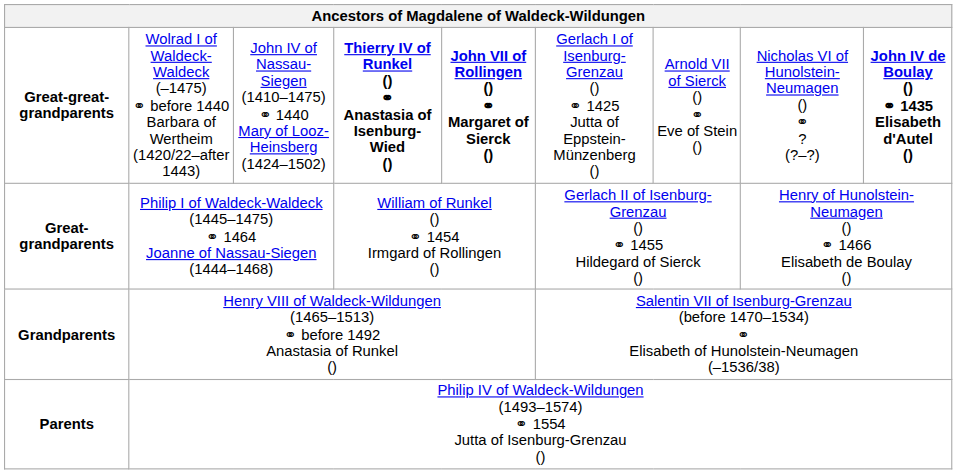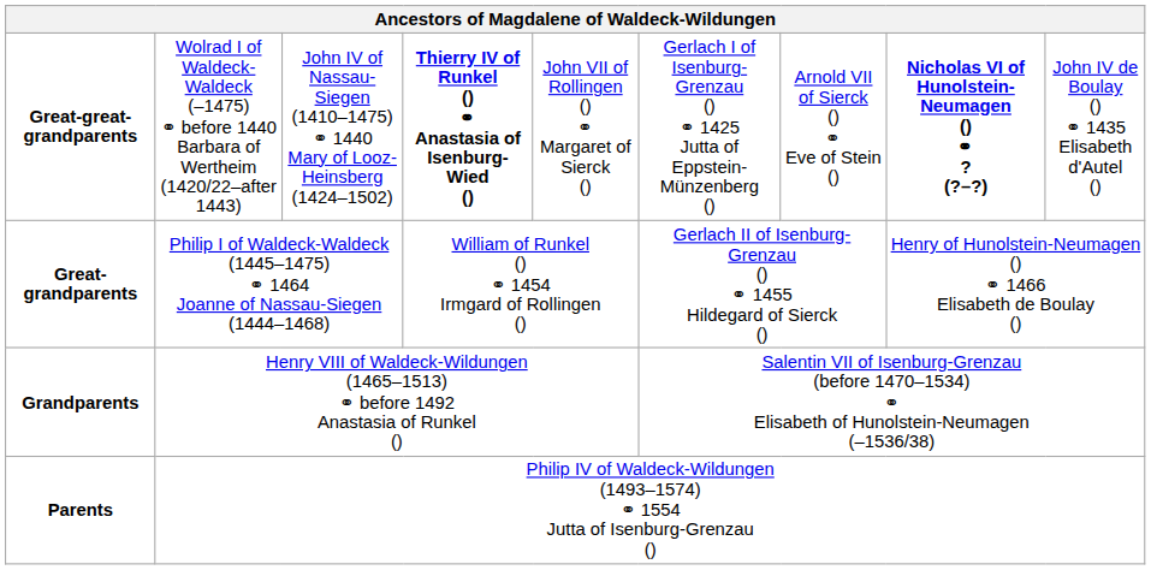Great-great-grandparents | column 5: bold -> normal
Great-great-grandparents | column 8: normal -> bold
Great-great-grandparents | column 9: bold -> normal
